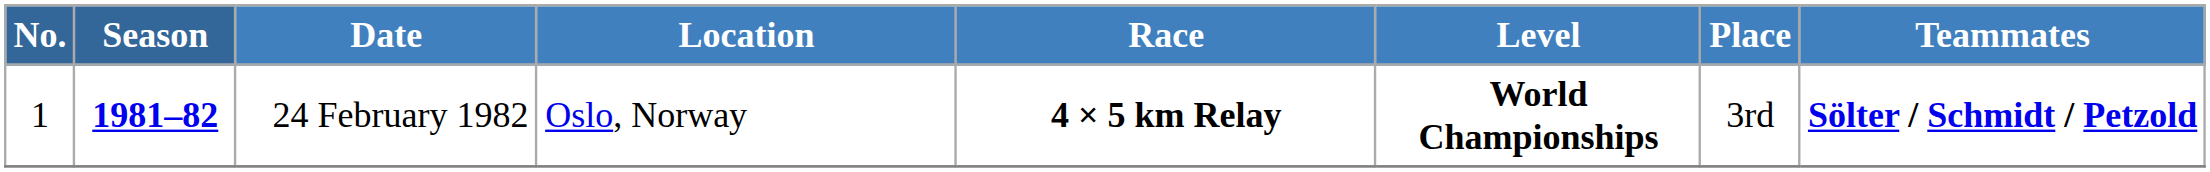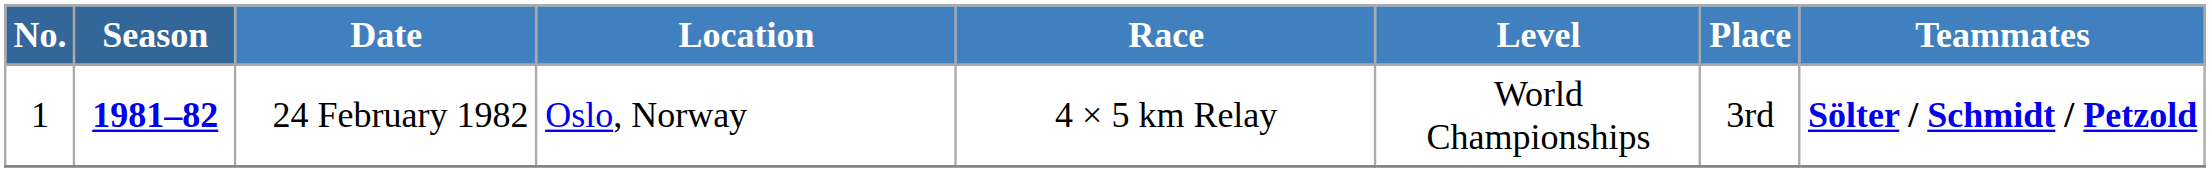24 February 1982 | Race: bold -> normal
24 February 1982 | Level: bold -> normal
